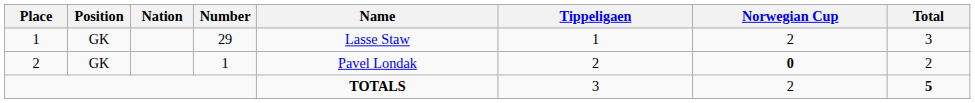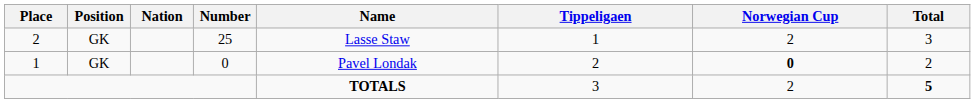row 2 | Place: 1 -> 2
row 2 | Number: 29 -> 25
row 3 | Place: 2 -> 1
row 3 | Number: 1 -> 0
